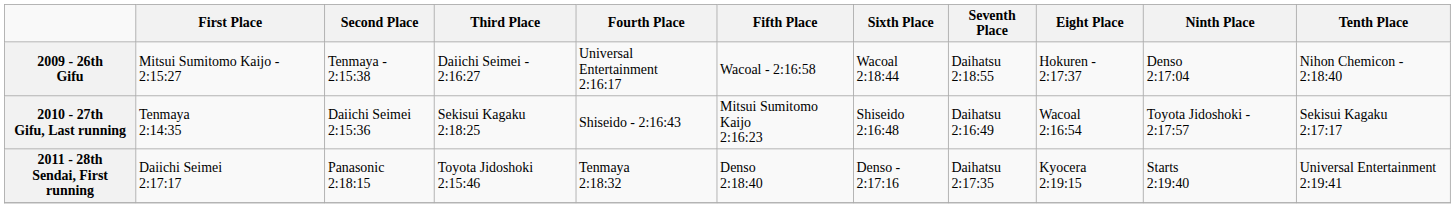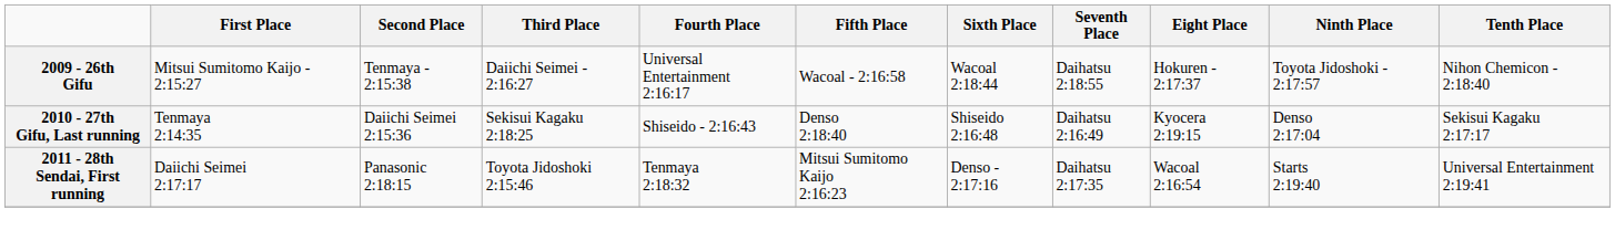2009 - 26th Gifu | Ninth Place: Denso 2:17:04 -> Toyota Jidoshoki - 2:17:57
2010 - 27th Gifu, Last running | Fifth Place: Mitsui Sumitomo Kaijo 2:16:23 -> Denso 2:18:40
2010 - 27th Gifu, Last running | Eight Place: Wacoal 2:16:54 -> Kyocera 2:19:15
2010 - 27th Gifu, Last running | Ninth Place: Toyota Jidoshoki - 2:17:57 -> Denso 2:17:04
2011 - 28th Sendai, First running | Fifth Place: Denso 2:18:40 -> Mitsui Sumitomo Kaijo 2:16:23
2011 - 28th Sendai, First running | Eight Place: Kyocera 2:19:15 -> Wacoal 2:16:54
